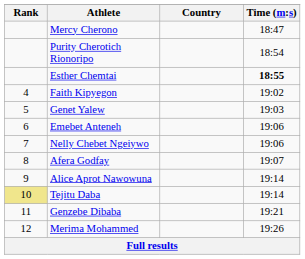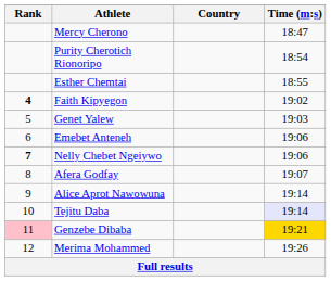Esther Chemtai | Time (m:s): bold -> normal
Faith Kipyegon | Rank: normal -> bold
Nelly Chebet Ngeiywo | Rank: normal -> bold
Tejitu Daba | Rank: khaki background -> no background
Tejitu Daba | Time (m:s): no background -> lavender background
Genzebe Dibaba | Rank: no background -> pink background
Genzebe Dibaba | Time (m:s): no background -> gold background
